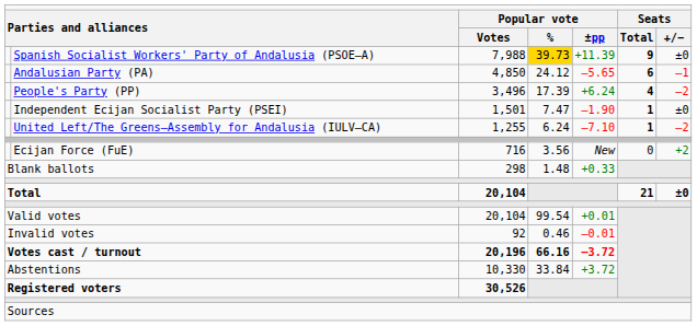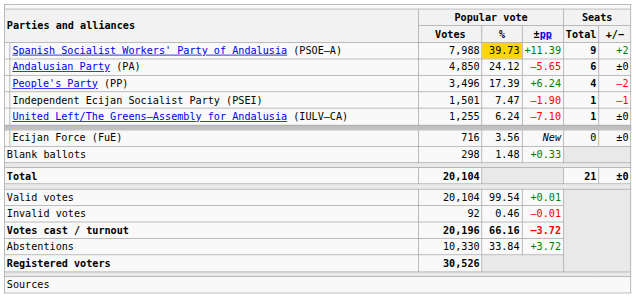Spanish Socialist Workers' Party of Andalusia (PSOE–A) | column 7: ±0 -> +2
Andalusian Party (PA) | column 7: –1 -> ±0
Independent Ecijan Socialist Party (PSEI) | column 7: ±0 -> –1
United Left/The Greens–Assembly for Andalusia (IULV–CA) | column 7: –2 -> ±0
Ecijan Force (FuE) | column 7: +2 -> ±0
